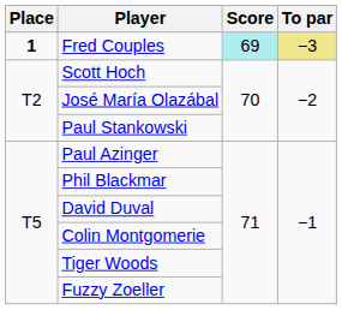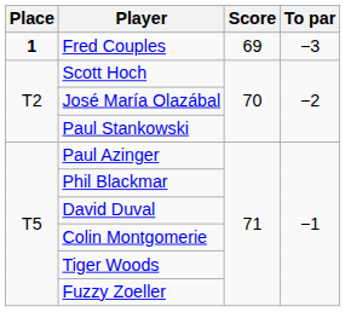Fred Couples | Score: paleturquoise background -> no background
Fred Couples | To par: khaki background -> no background
